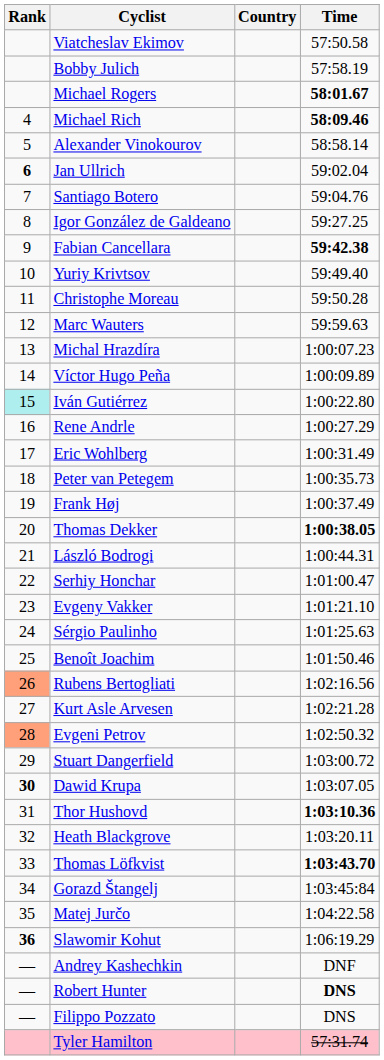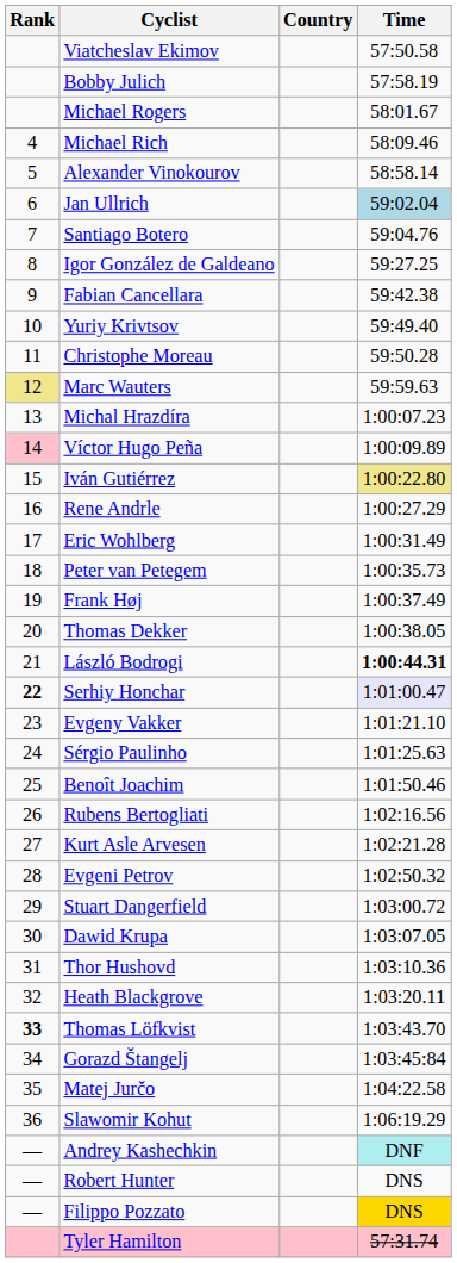Michael Rogers | Time: bold -> normal
Michael Rich | Time: bold -> normal
Jan Ullrich | Rank: bold -> normal
Jan Ullrich | Time: no background -> lightblue background
Fabian Cancellara | Time: bold -> normal
Marc Wauters | Rank: no background -> khaki background
Víctor Hugo Peña | Rank: no background -> pink background
Iván Gutiérrez | Rank: paleturquoise background -> no background
Iván Gutiérrez | Time: no background -> khaki background
Thomas Dekker | Time: bold -> normal
László Bodrogi | Time: normal -> bold
Serhiy Honchar | Rank: normal -> bold
Serhiy Honchar | Time: no background -> lavender background
Rubens Bertogliati | Rank: lightsalmon background -> no background
Evgeni Petrov | Rank: lightsalmon background -> no background
Dawid Krupa | Rank: bold -> normal
Thor Hushovd | Time: bold -> normal
Thomas Löfkvist | Rank: normal -> bold
Thomas Löfkvist | Time: bold -> normal
Slawomir Kohut | Rank: bold -> normal
Andrey Kashechkin | Time: no background -> paleturquoise background
Robert Hunter | Time: bold -> normal
Filippo Pozzato | Time: no background -> gold background
